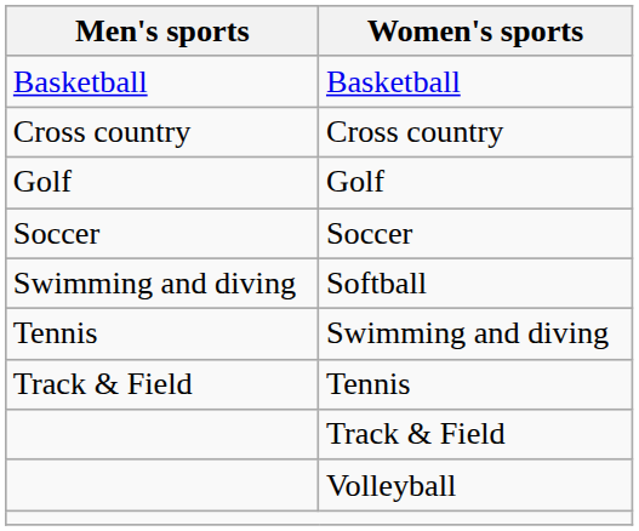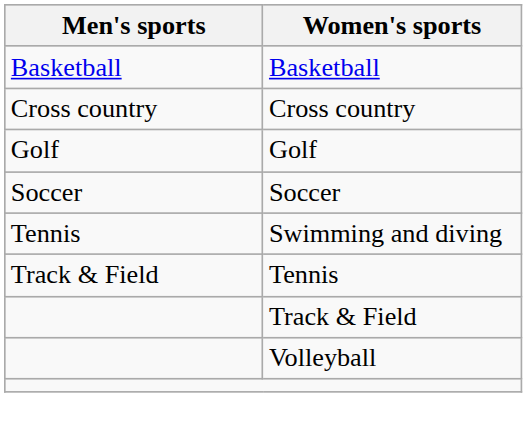- row: Swimming and diving | Softball
